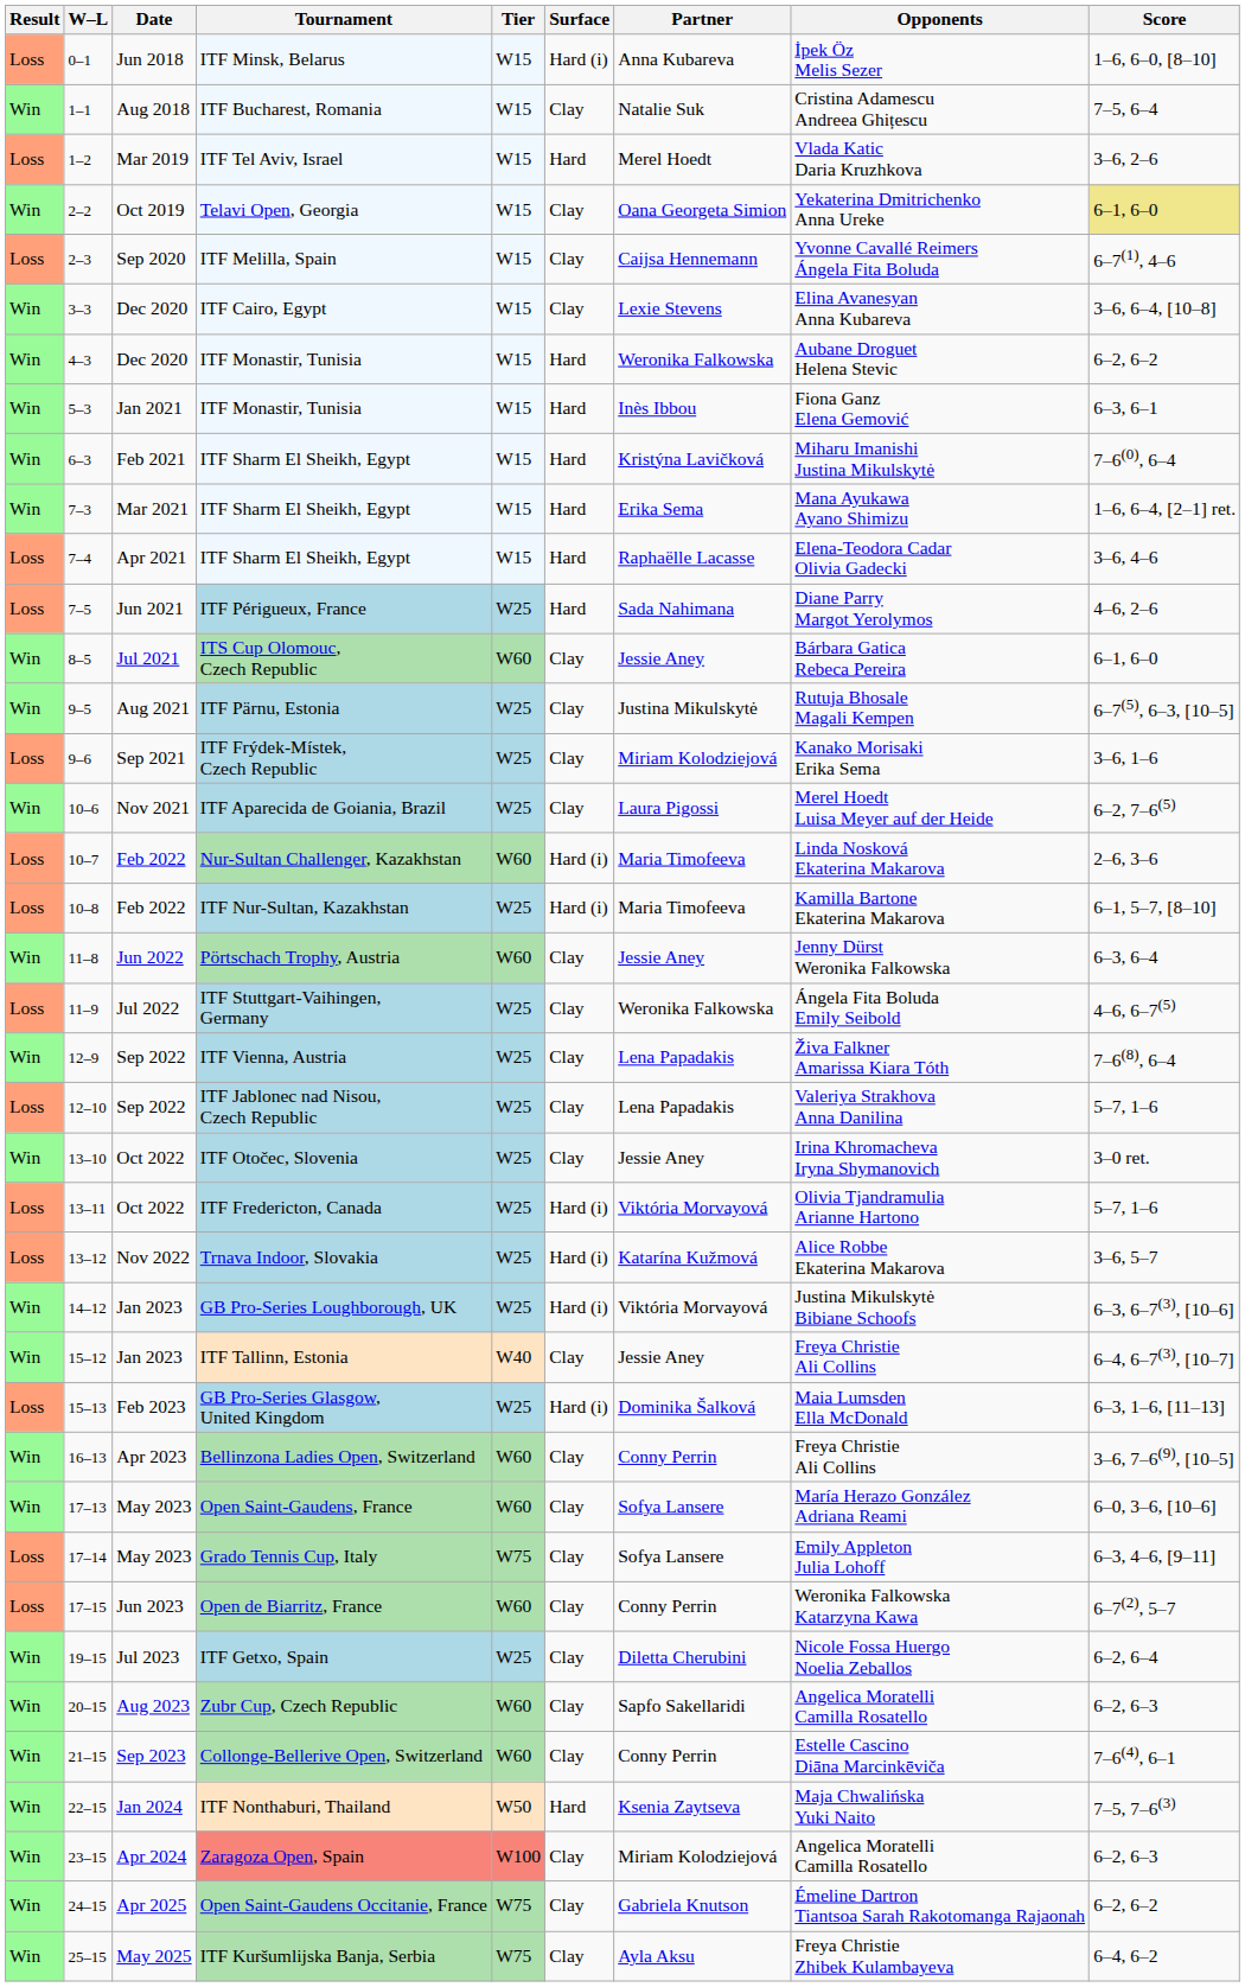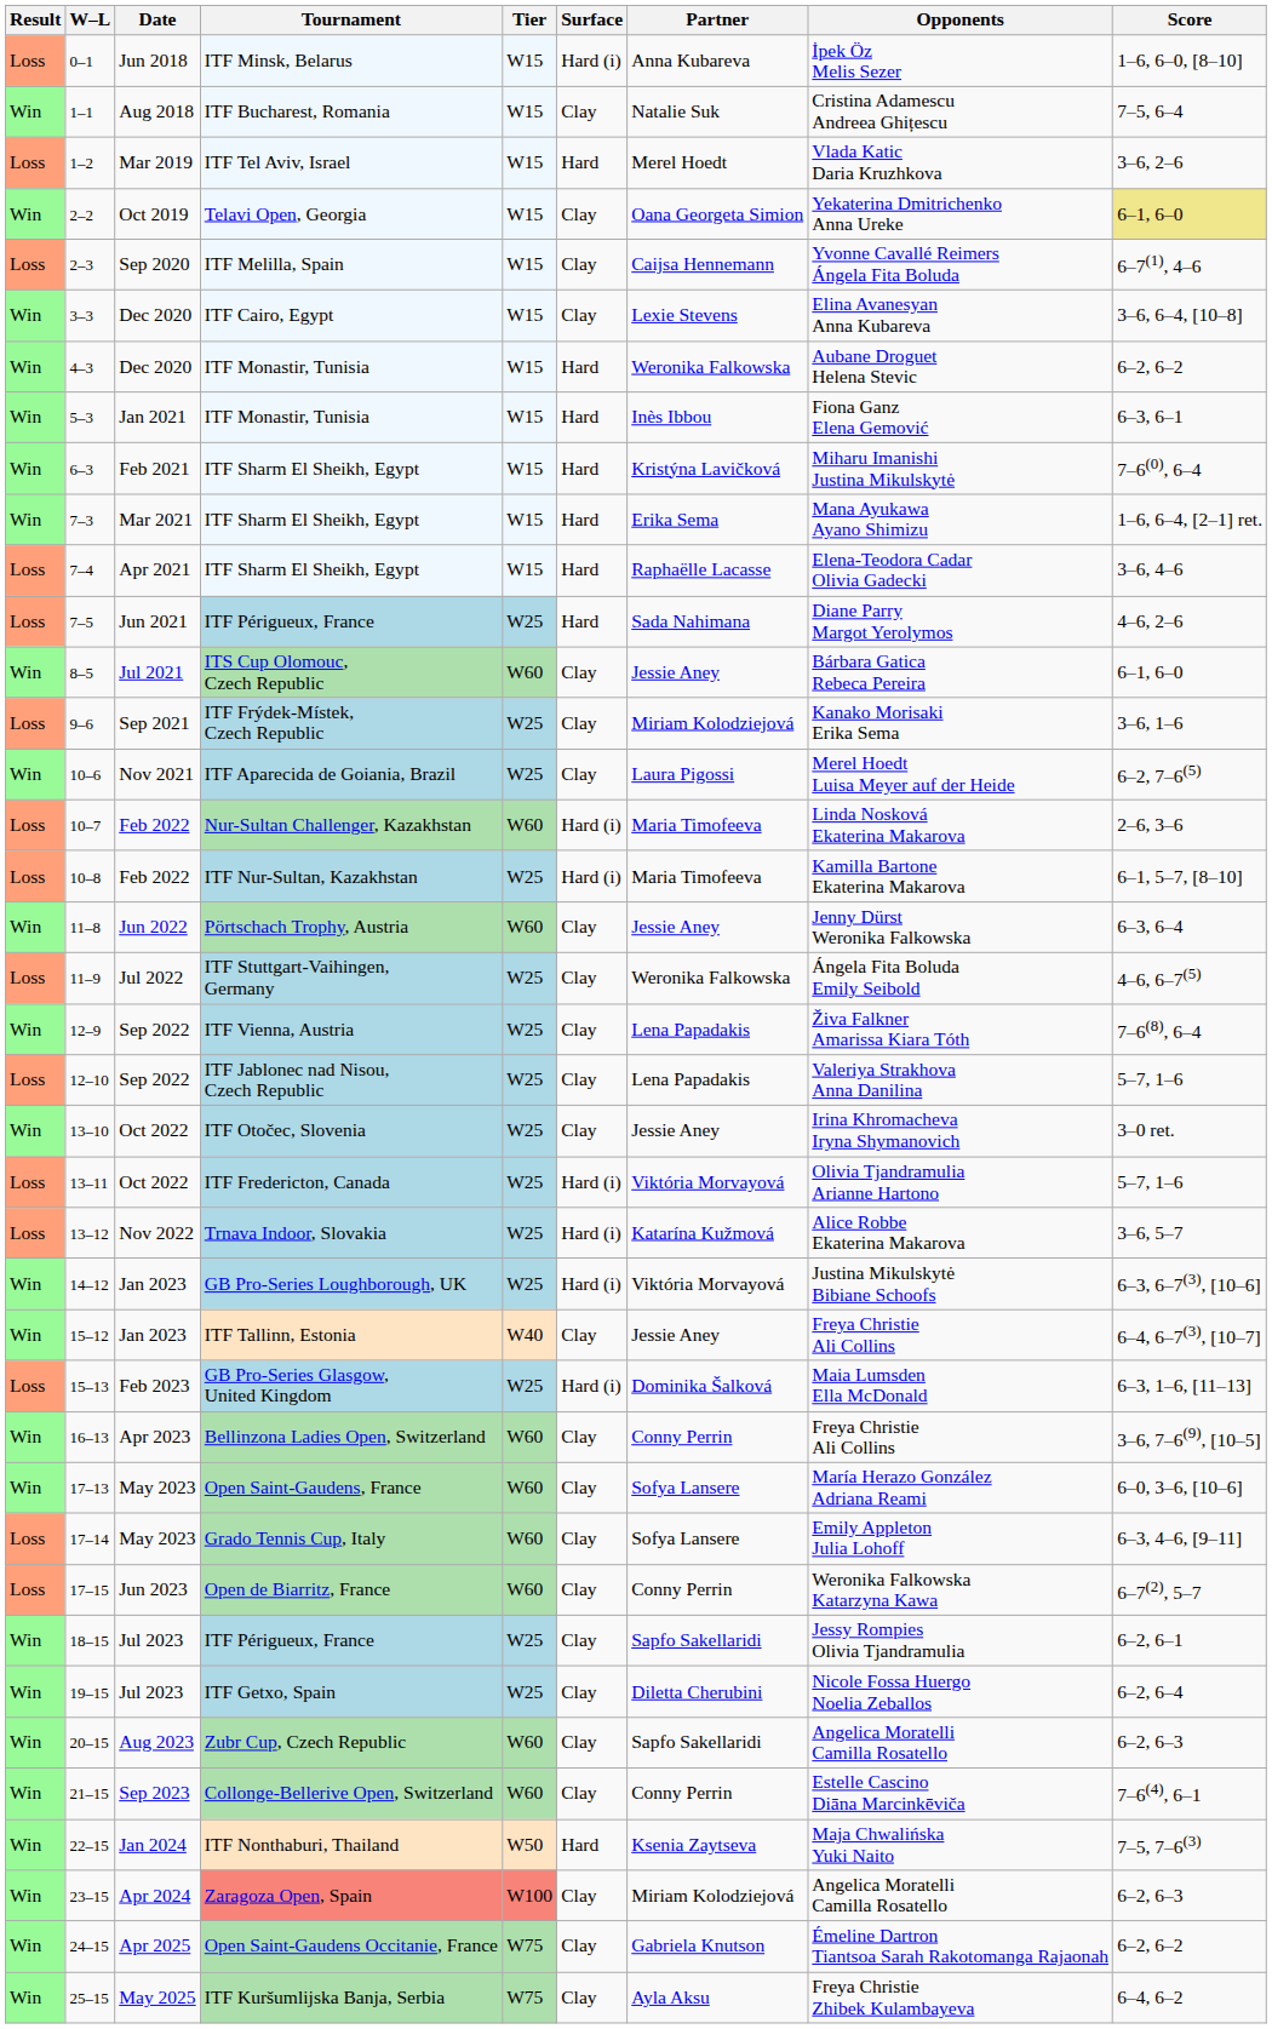- row: Win | 9–5 | Aug 2021 | ITF Pärnu, Estonia | W25 | Clay | Justina Mikulskytė | Rutuja Bhosale Magali Kempen | 6–7(5), 6–3, [10–5]
Grado Tennis Cup, Italy | Tier: W75 -> W60
+ row: Win | 18–15 | Jul 2023 | ITF Périgueux, France | W25 | Clay | Sapfo Sakellaridi | Jessy Rompies Olivia Tjandramulia | 6–2, 6–1
